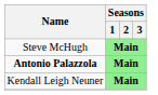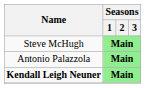Antonio Palazzola | Name: bold -> normal
Kendall Leigh Neuner | Name: normal -> bold
